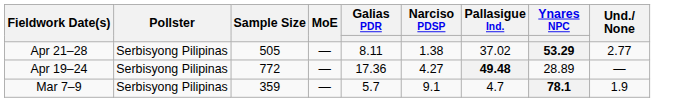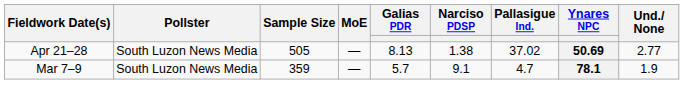Apr 21–28 | Pollster: Serbisyong Pilipinas -> South Luzon News Media
Apr 21–28 | Galias PDR: 8.11 -> 8.13
Apr 21–28 | Ynares NPC: 53.29 -> 50.69
- row: Apr 19–24 | Serbisyong Pilipinas | 772 | — | 17.36 | 4.27 | 49.48 | 28.89 | —
Mar 7–9 | Pollster: Serbisyong Pilipinas -> South Luzon News Media
